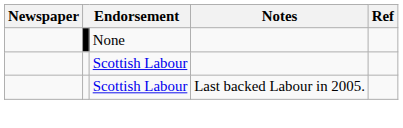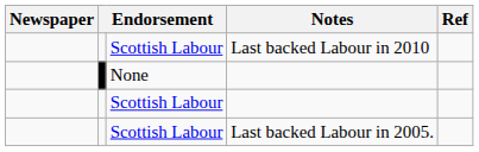+ row: Scottish Labour | Last backed Labour in 2010
